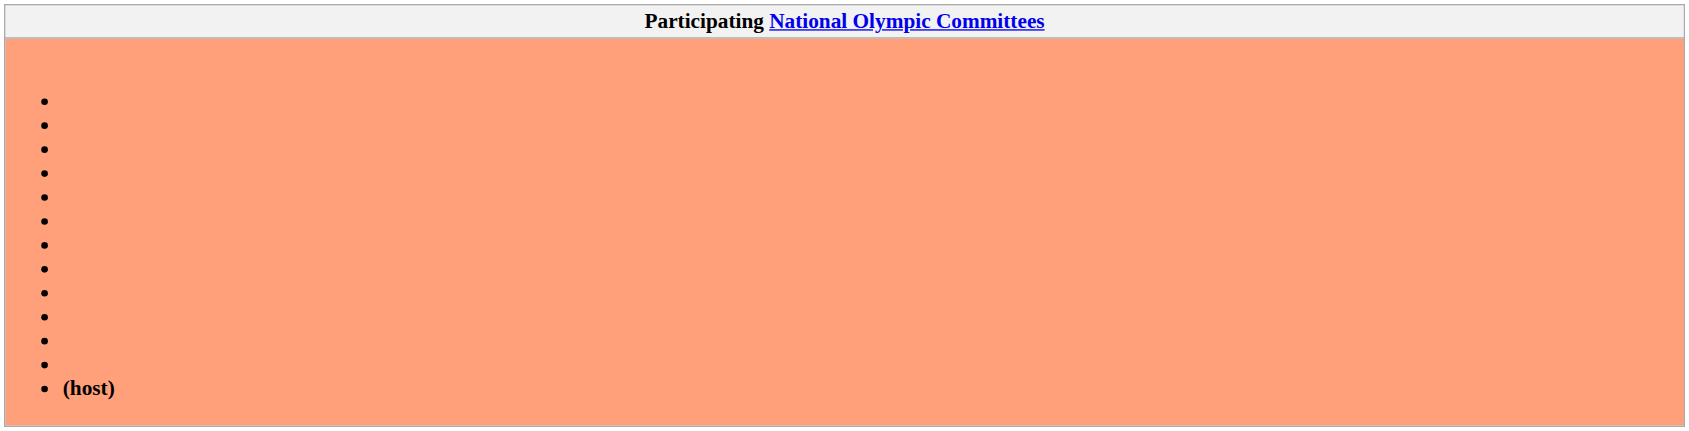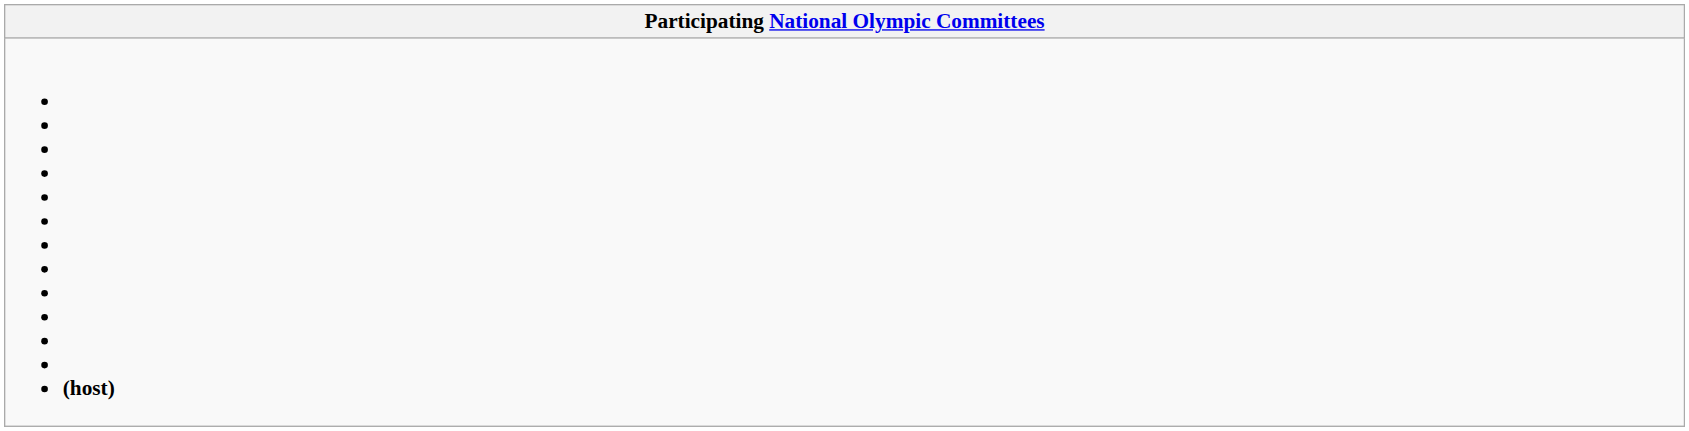row 2 | column 1: lightsalmon background -> no background
